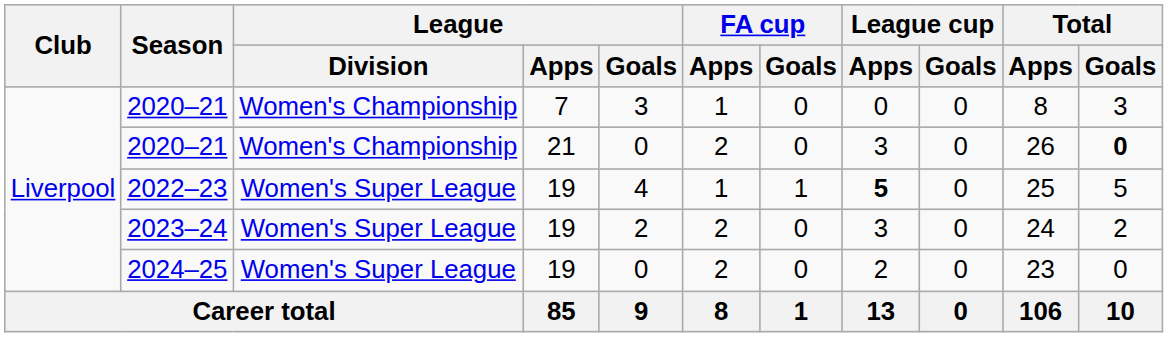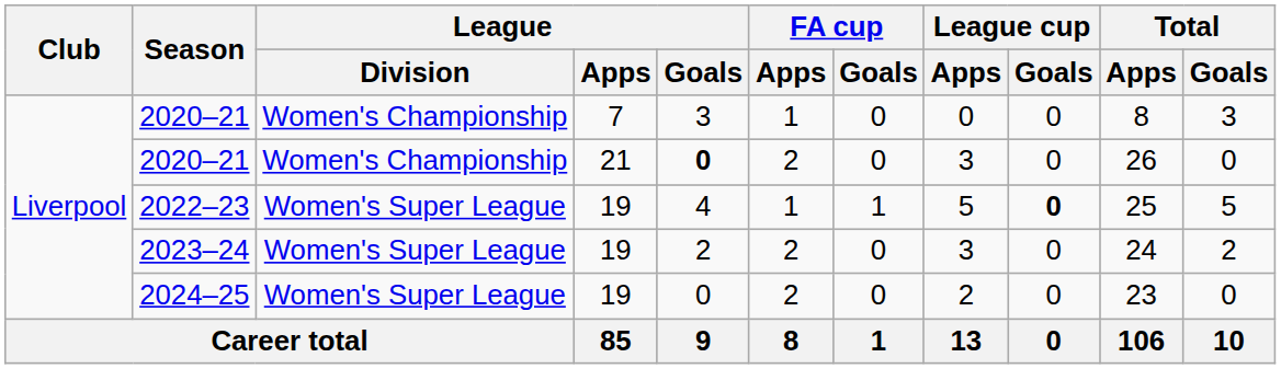2020–21 / 21 | League / Goals: normal -> bold
2020–21 / 21 | Total / Goals: bold -> normal
2022–23 | League cup / Apps: bold -> normal
2022–23 | League cup / Goals: normal -> bold
